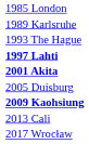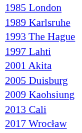1997 Lahti | column 1: bold -> normal
2001 Akita | column 1: bold -> normal
2009 Kaohsiung | column 1: bold -> normal
